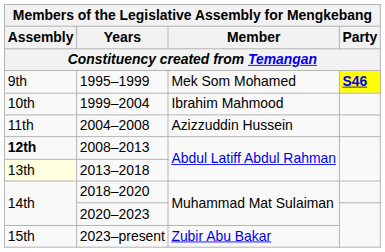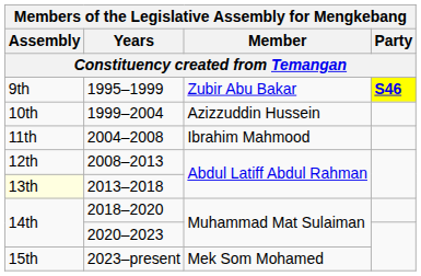1995–1999 | Member: Mek Som Mohamed -> Zubir Abu Bakar
1999–2004 | Member: Ibrahim Mahmood -> Azizzuddin Hussein
2004–2008 | Member: Azizzuddin Hussein -> Ibrahim Mahmood
2008–2013 | Assembly: bold -> normal
2023–present | Member: Zubir Abu Bakar -> Mek Som Mohamed
